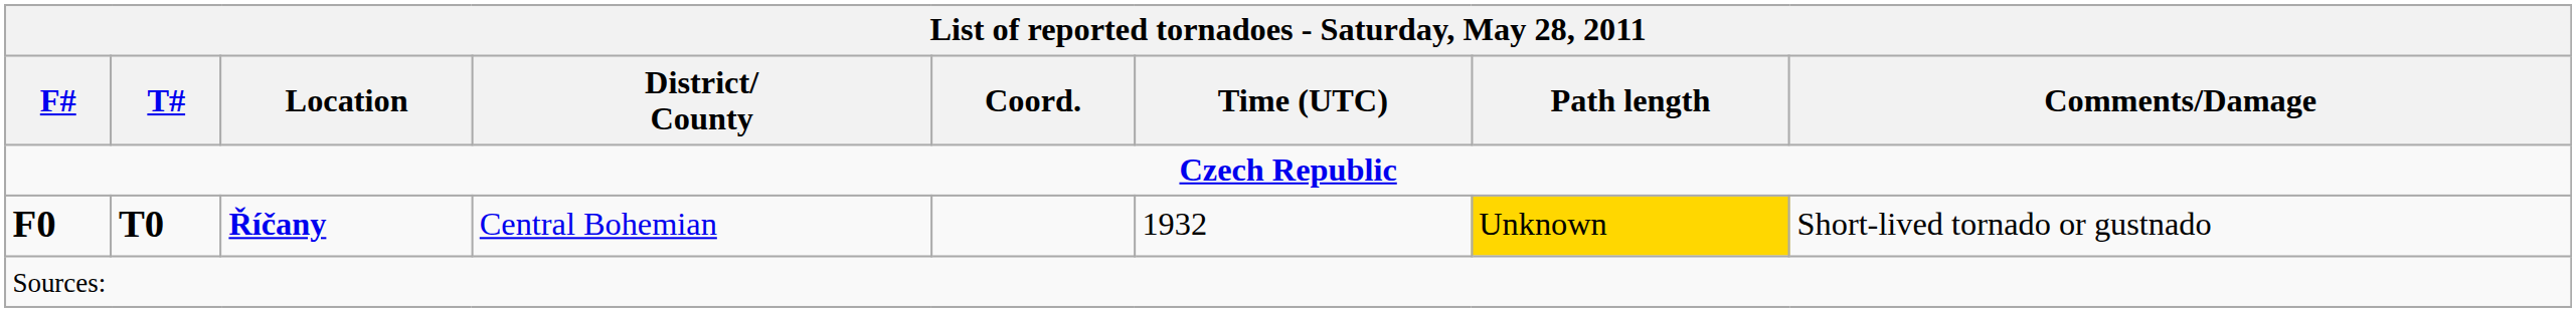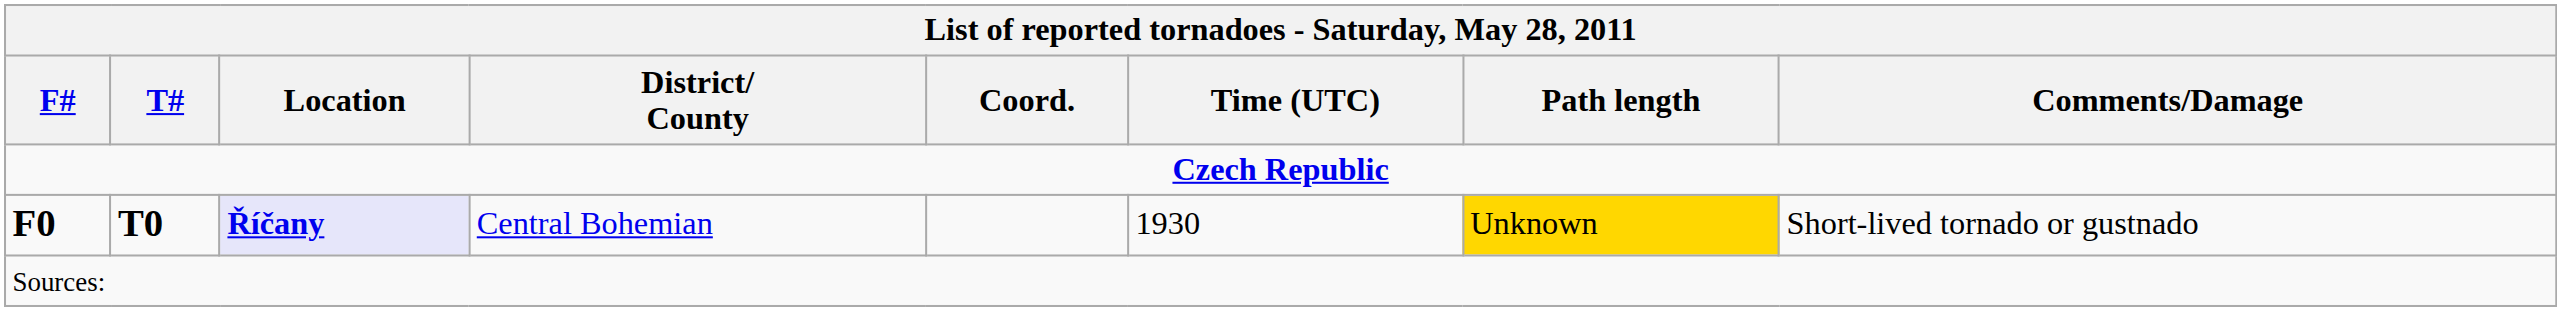F0 | Location: no background -> lavender background
F0 | Time (UTC): 1932 -> 1930
